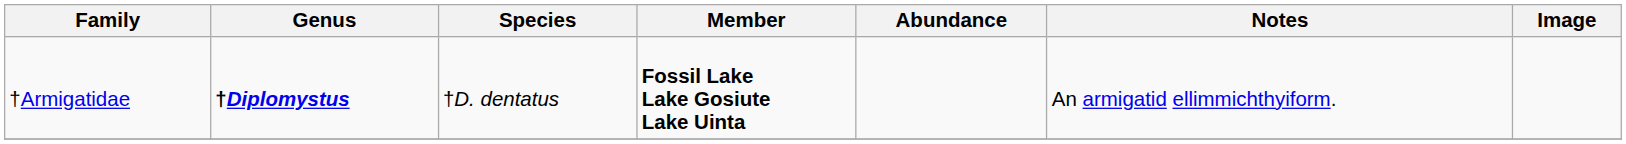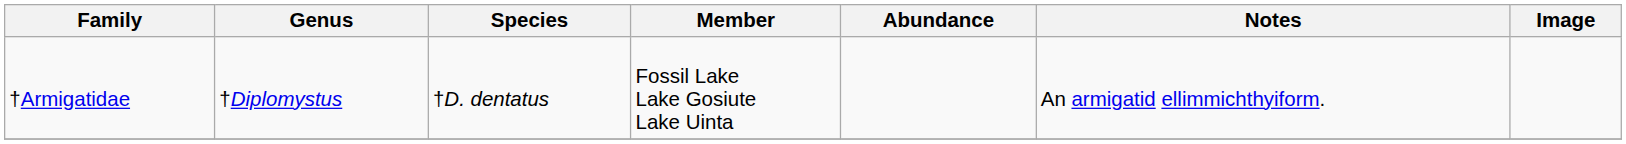†Armigatidae | Genus: bold -> normal
†Armigatidae | Member: bold -> normal
